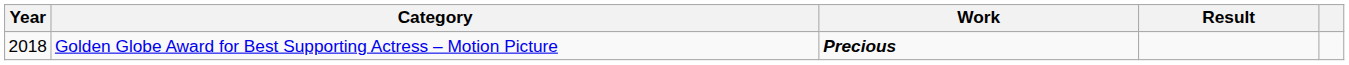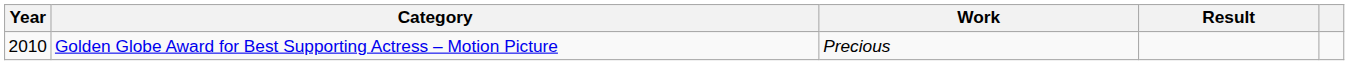row 2 | Year: 2018 -> 2010
row 2 | Work: bold -> normal
